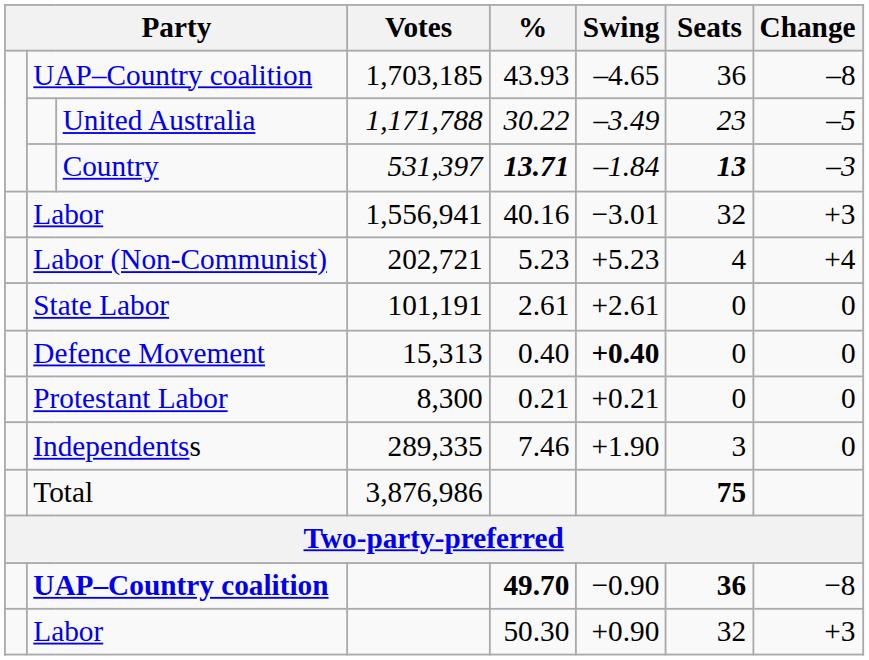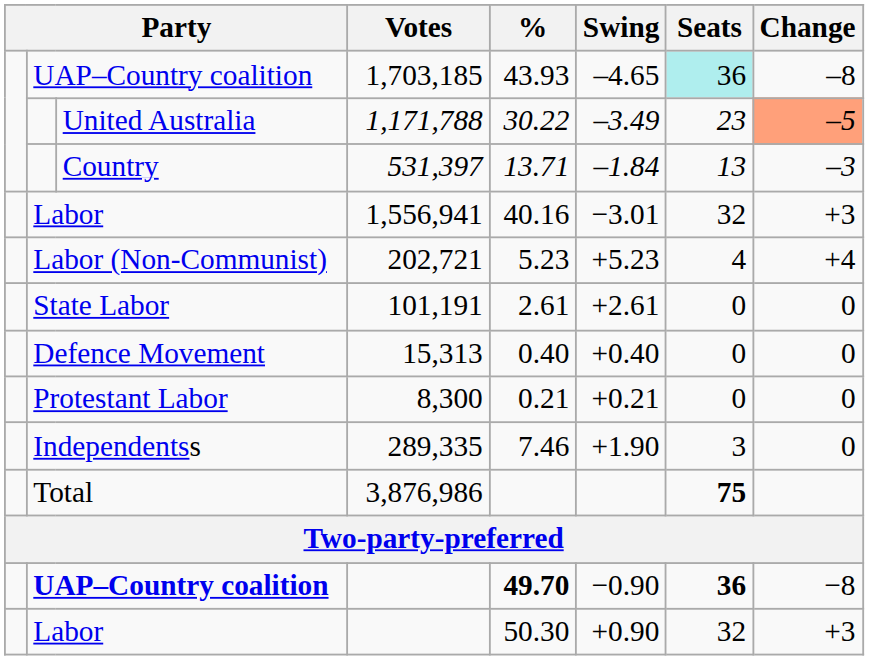1,703,185 | Seats: no background -> paleturquoise background
1,171,788 | Change: no background -> lightsalmon background
531,397 | %: bold -> normal
531,397 | Seats: bold -> normal
15,313 | Swing: bold -> normal
